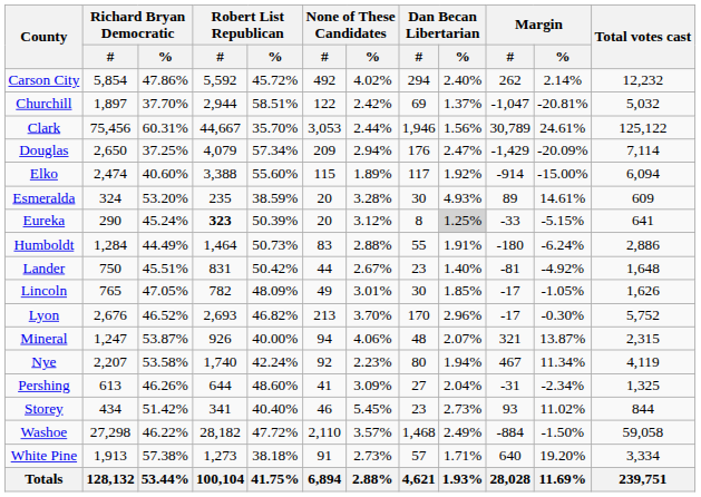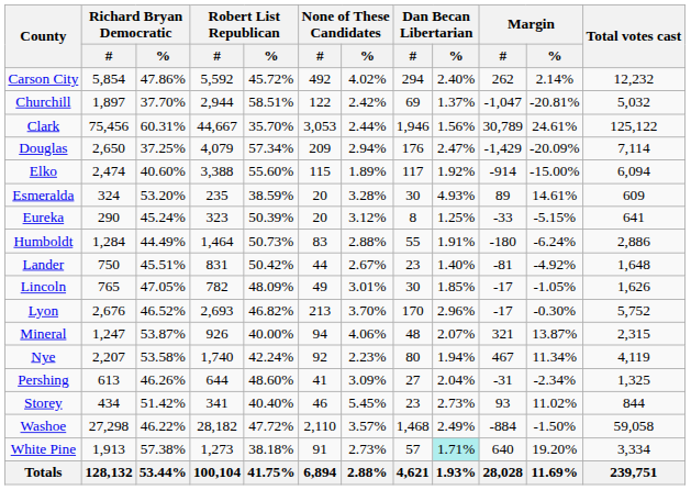Eureka | Robert List Republican / #: bold -> normal
Eureka | Dan Becan Libertarian / %: lightgrey background -> no background
White Pine | Dan Becan Libertarian / %: no background -> paleturquoise background
